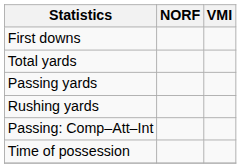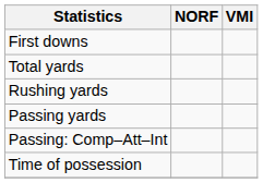rows swapped: Rushing yards <-> Passing yards
